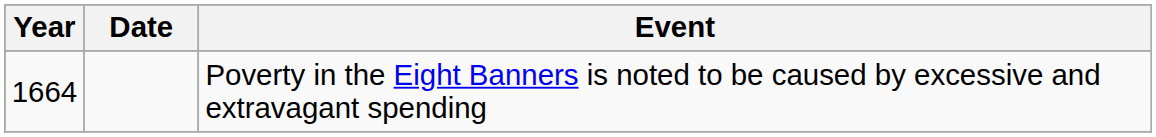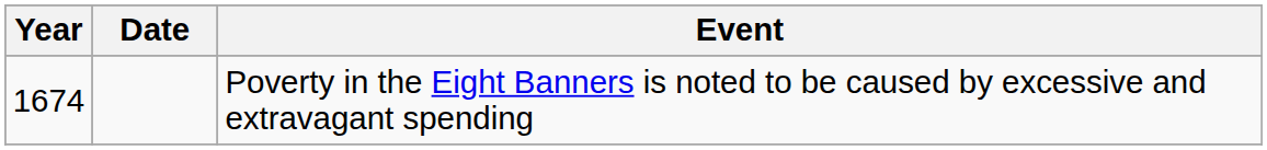row 2 | Year: 1664 -> 1674
